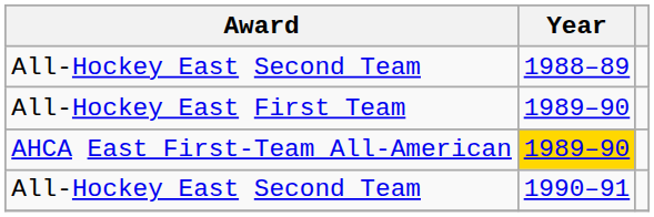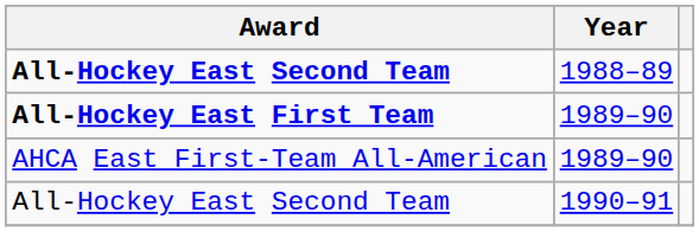row 2 | Award: normal -> bold
row 3 | Award: normal -> bold
row 4 | Year: gold background -> no background
